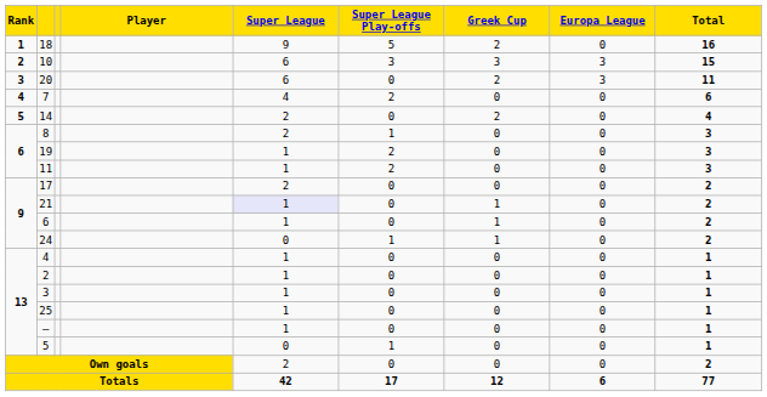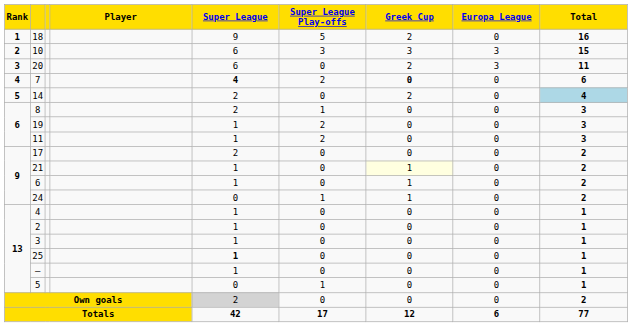7 | Super League: normal -> bold
7 | Greek Cup: normal -> bold
14 | Total: no background -> lightblue background
21 | Super League: lavender background -> no background
21 | Greek Cup: no background -> lightyellow background
25 | Super League: normal -> bold
Own goals | Super League: no background -> lightgrey background
